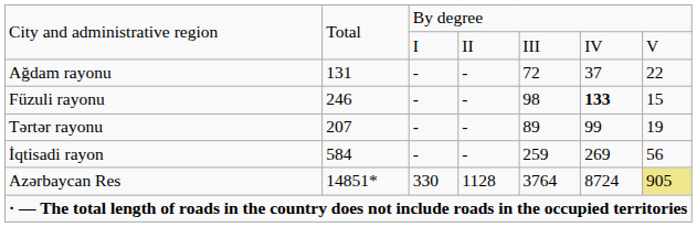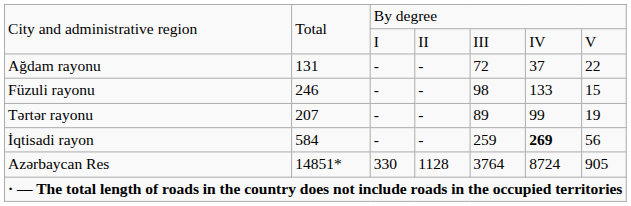Füzuli rayonu | column 6: bold -> normal
İqtisadi rayon | column 6: normal -> bold
Azərbaycan Res | column 7: khaki background -> no background
